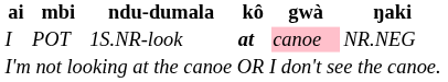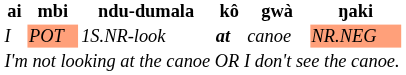I | mbi: no background -> lightsalmon background
I | gwà: pink background -> no background
I | ŋaki: no background -> lightsalmon background
